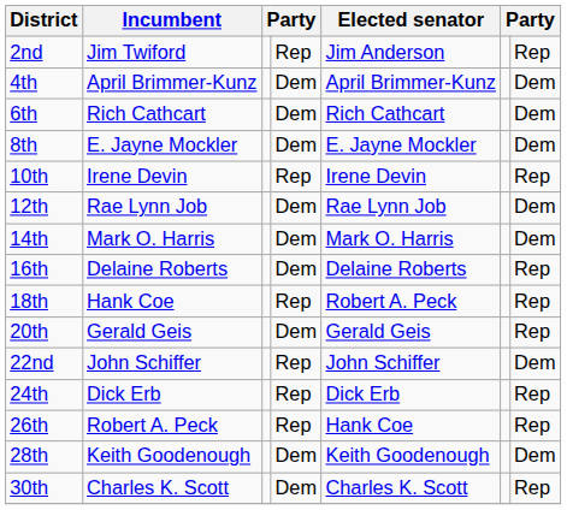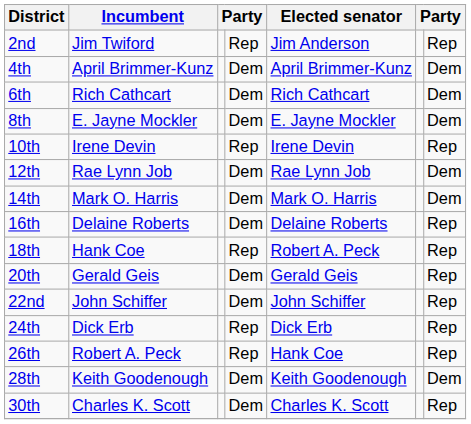22nd | column 4: Rep -> Dem
22nd | column 7: Dem -> Rep
